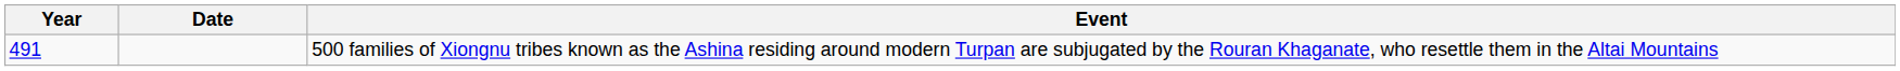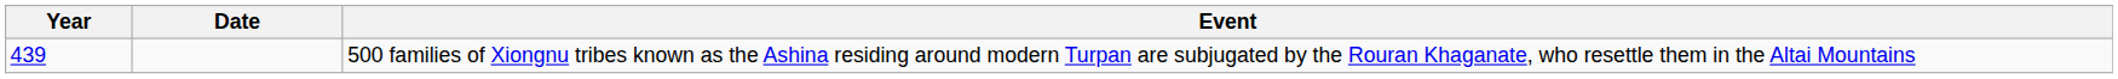row 2 | Year: 491 -> 439
